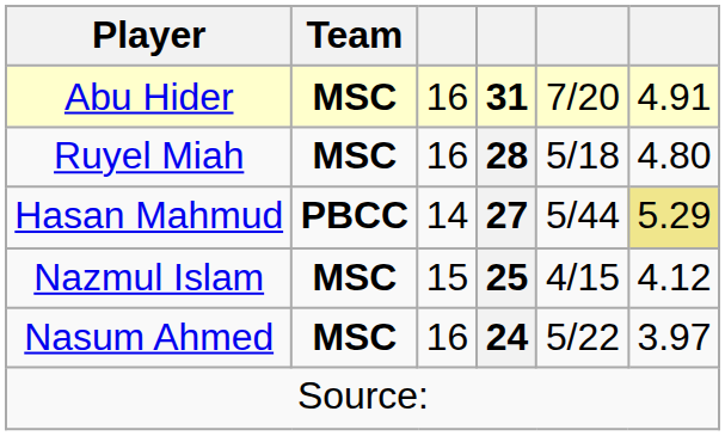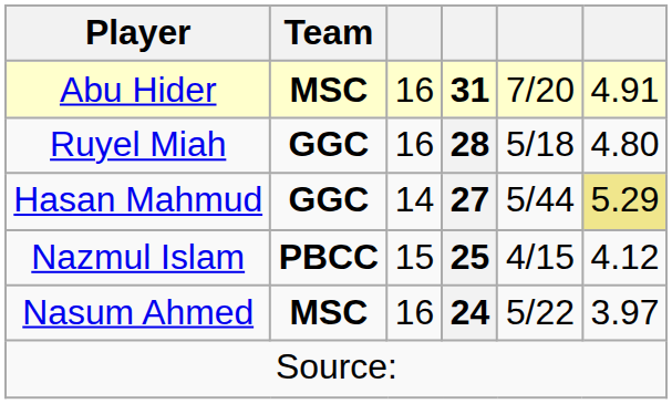Ruyel Miah | Team: MSC -> GGC
Hasan Mahmud | Team: PBCC -> GGC
Nazmul Islam | Team: MSC -> PBCC
